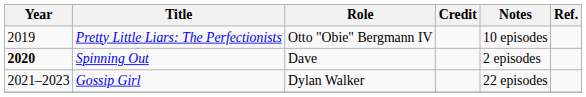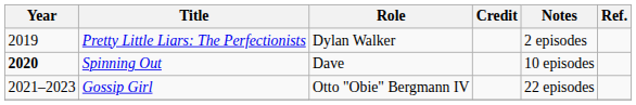Pretty Little Liars: The Perfectionists | Role: Otto "Obie" Bergmann IV -> Dylan Walker
Pretty Little Liars: The Perfectionists | Notes: 10 episodes -> 2 episodes
Spinning Out | Notes: 2 episodes -> 10 episodes
Gossip Girl | Role: Dylan Walker -> Otto "Obie" Bergmann IV
